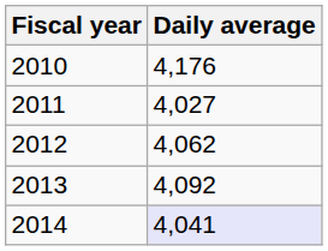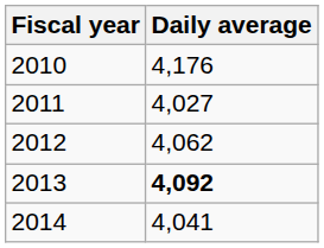2013 | Daily average: normal -> bold
2014 | Daily average: lavender background -> no background
